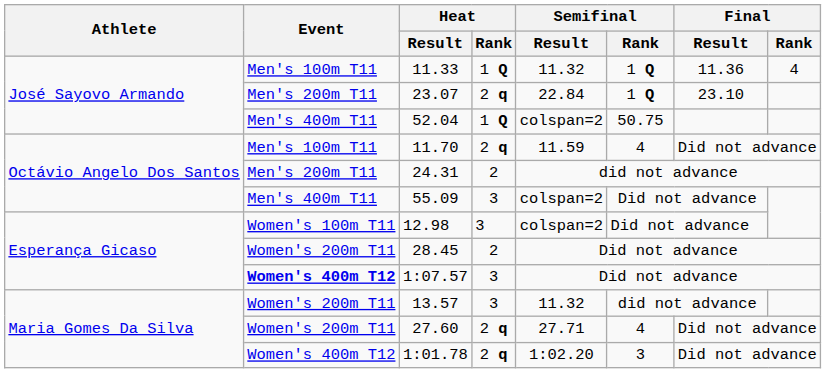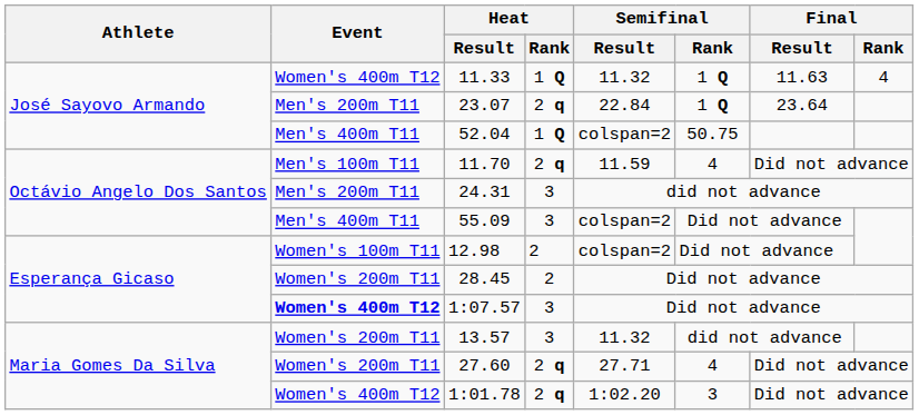11.33 | Event: Men's 100m T11 -> Women's 400m T12
11.33 | Final / Result: 11.36 -> 11.63
23.07 | Final / Result: 23.10 -> 23.64
24.31 | Heat / Rank: 2 -> 3
12.98 | Heat / Rank: 3 -> 2
